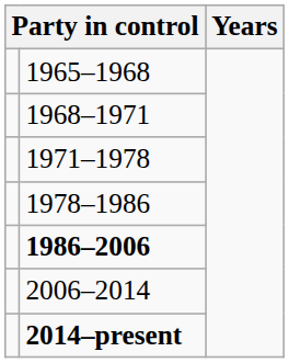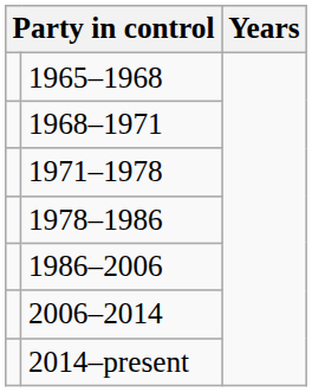1986–2006 | column 2: bold -> normal
2014–present | column 2: bold -> normal
